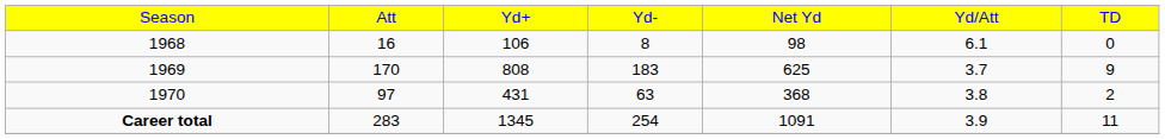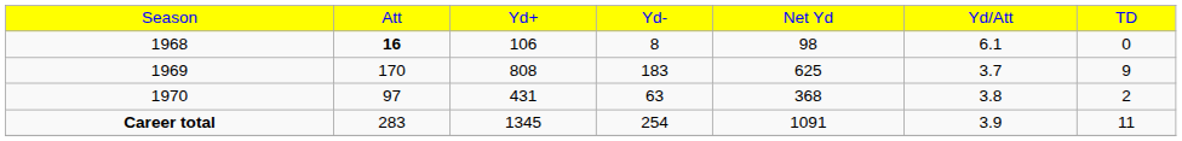1968 | column 2: normal -> bold
